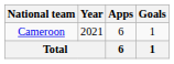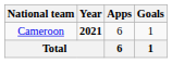Cameroon | Year: normal -> bold
